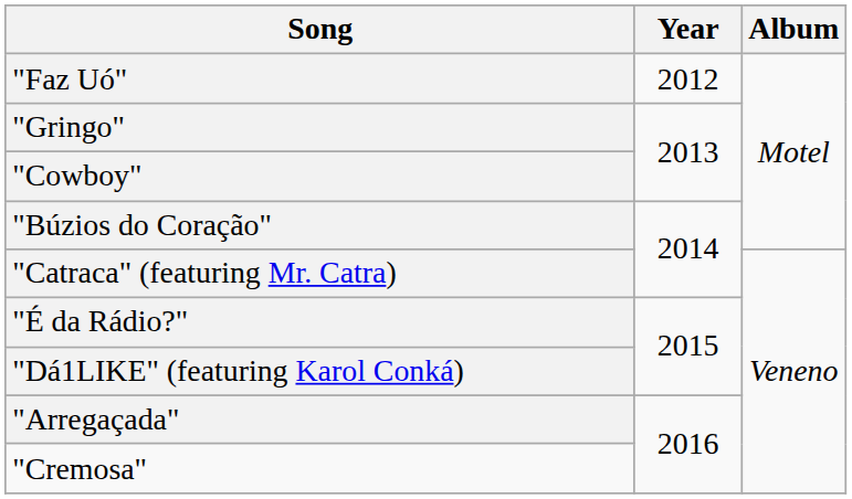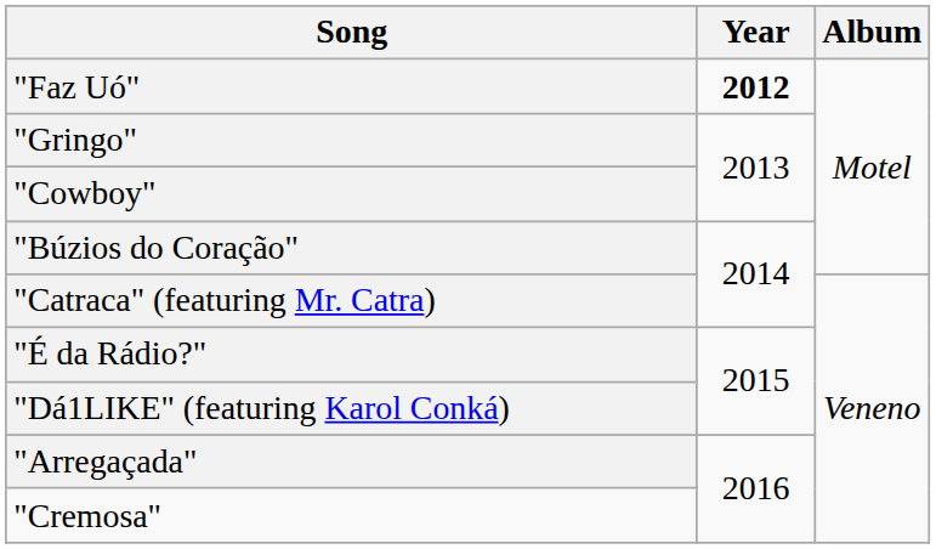"Faz Uó" | Year: normal -> bold
